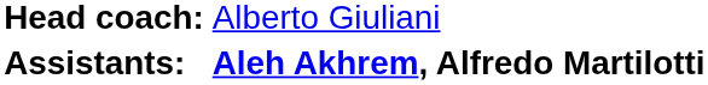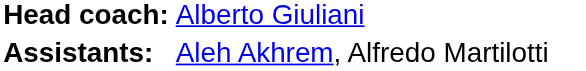Assistants: | column 2: bold -> normal
